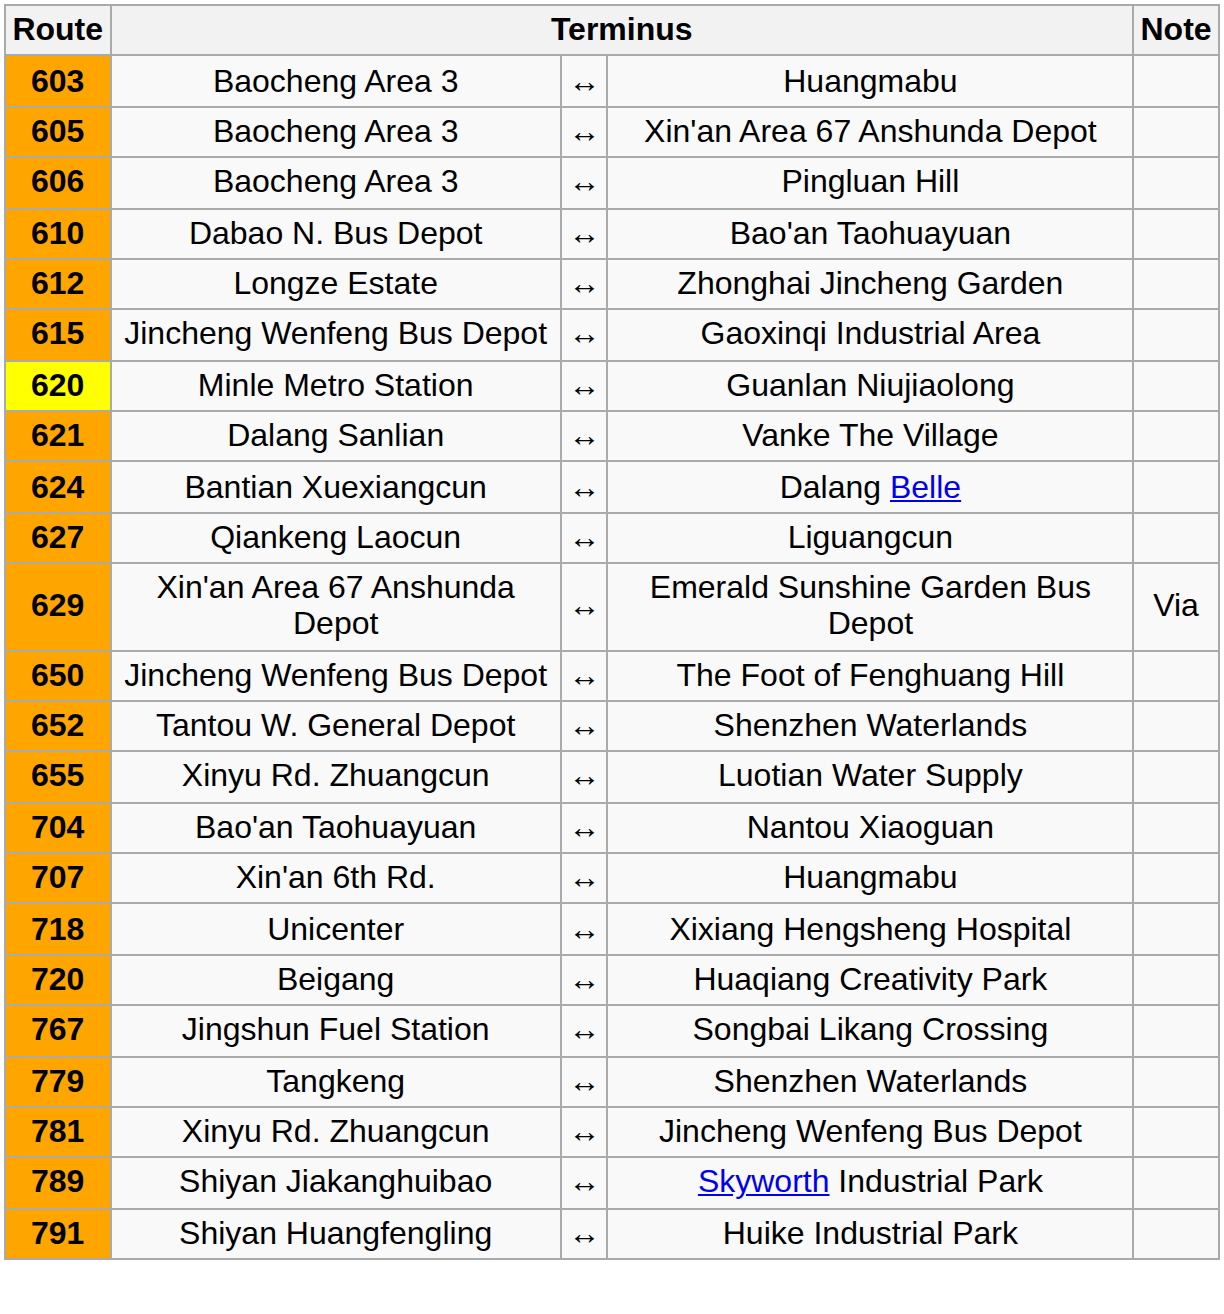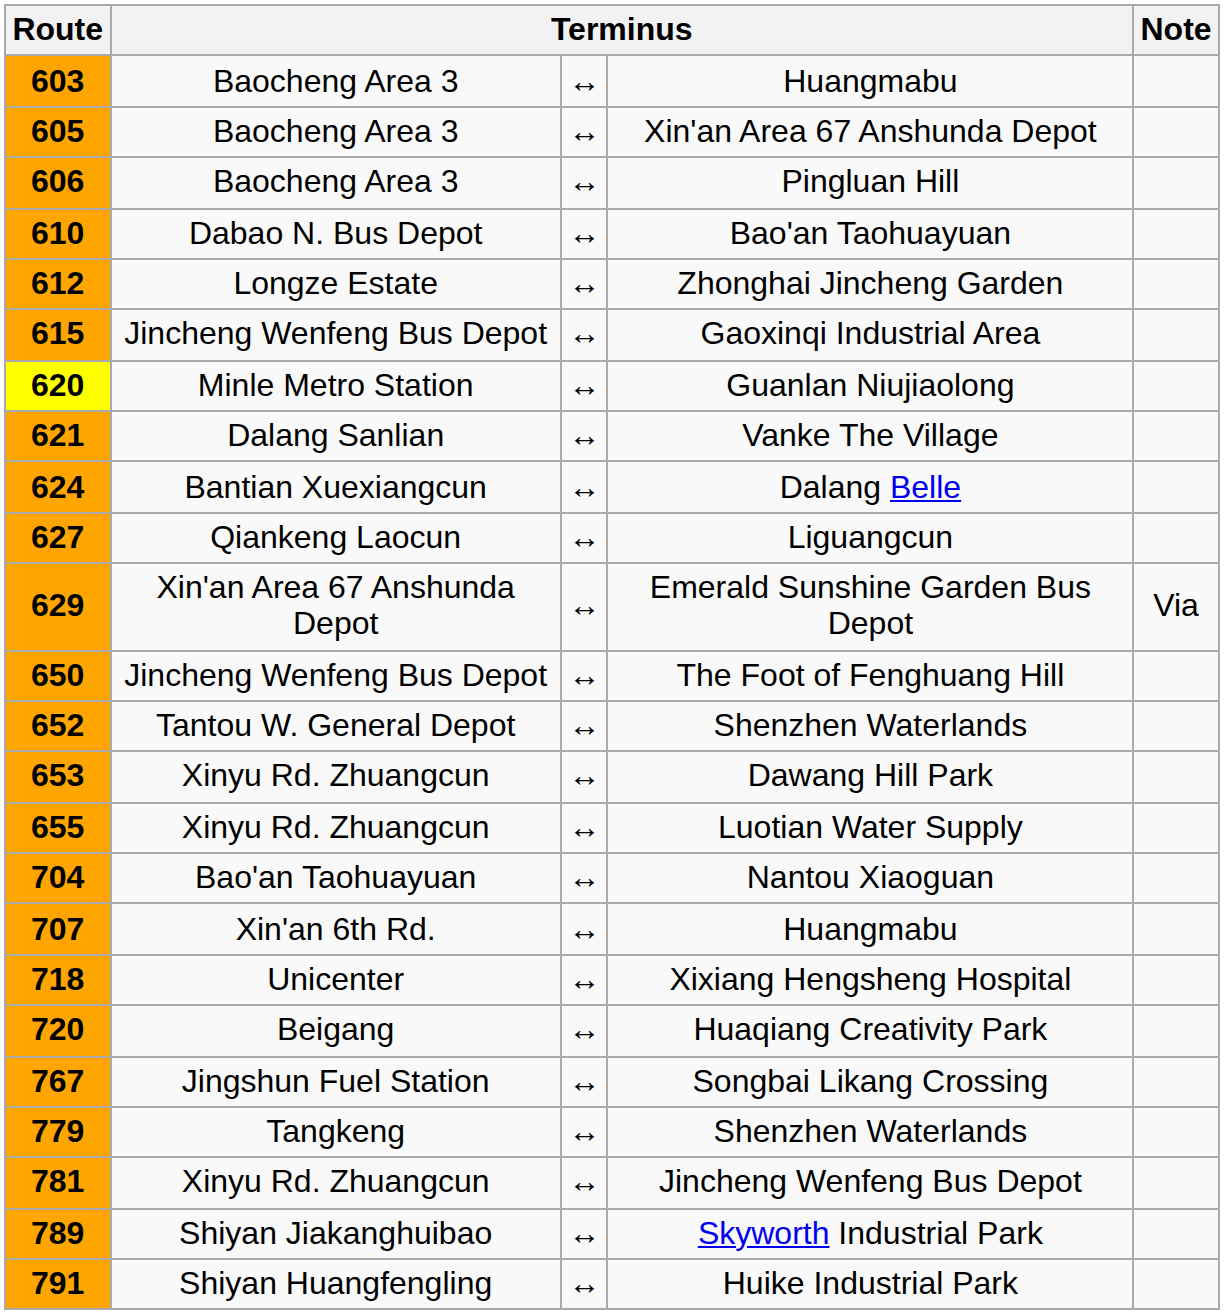+ row: 653 | Xinyu Rd. Zhuangcun | ↔ | Dawang Hill Park
